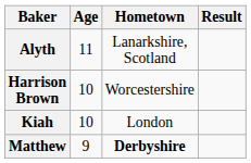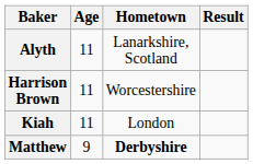Harrison Brown | Age: 10 -> 11
Kiah | Age: 10 -> 11
